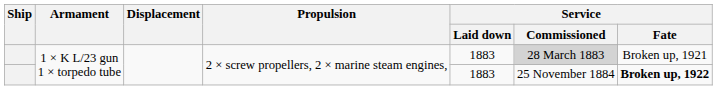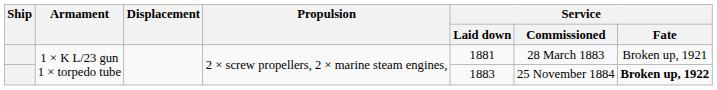row 3 | Service / Laid down: 1883 -> 1881
row 3 | Service / Commissioned: lightgrey background -> no background
